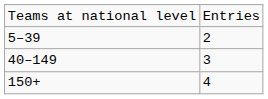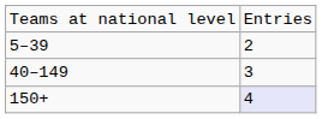150+ | column 2: no background -> lavender background
